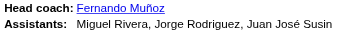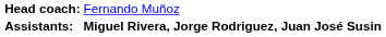Assistants: | column 2: normal -> bold
